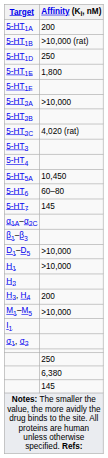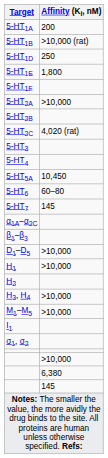row 20 | Affinity (Ki, nM): 200 -> >10,000
row 25 | Affinity (Ki, nM): 250 -> >10,000
